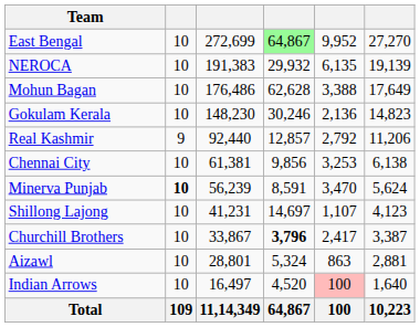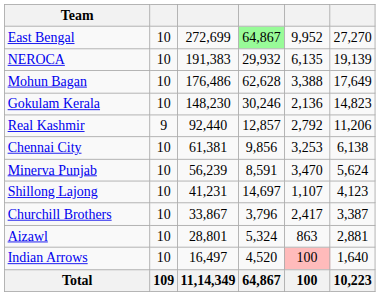Minerva Punjab | column 2: bold -> normal
Churchill Brothers | column 4: bold -> normal
